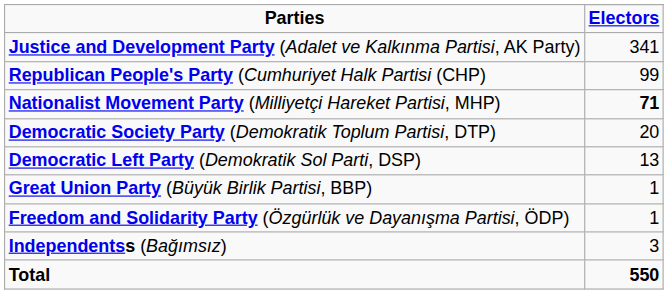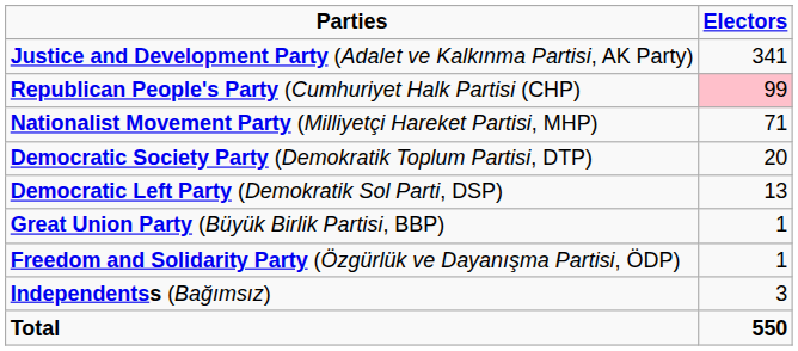Republican People's Party (Cumhuriyet Halk Partisi (CHP) | column 2: no background -> pink background
Nationalist Movement Party (Milliyetçi Hareket Partisi, MHP) | column 2: bold -> normal
